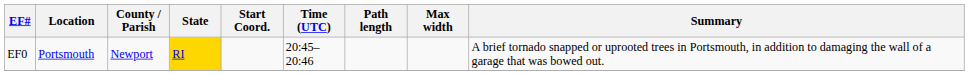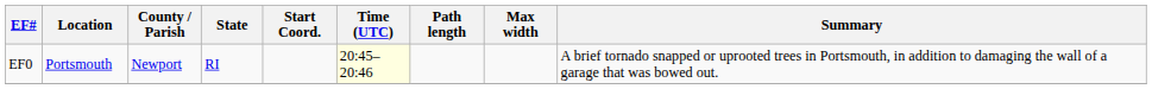EF0 | State: gold background -> no background
EF0 | Time (UTC): no background -> lightyellow background
